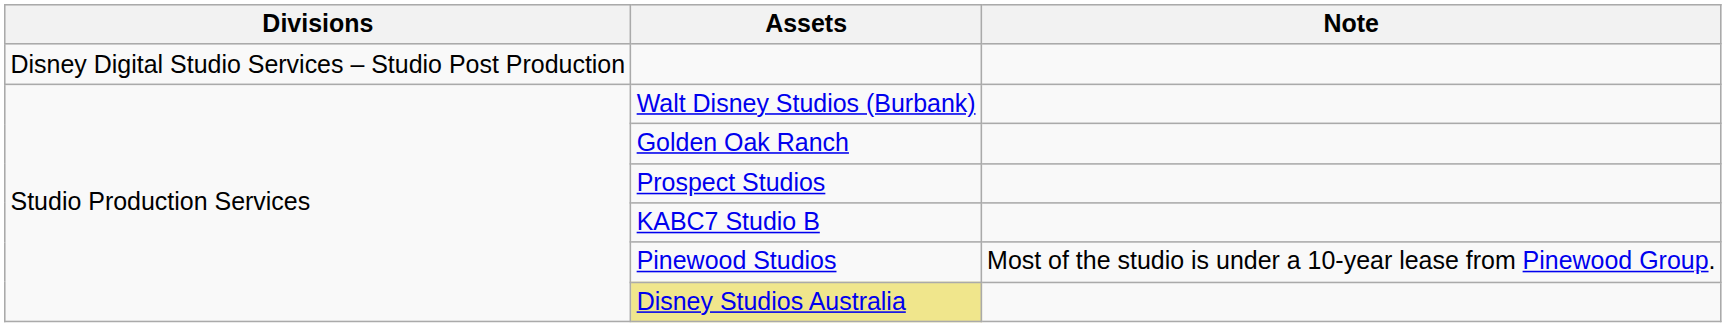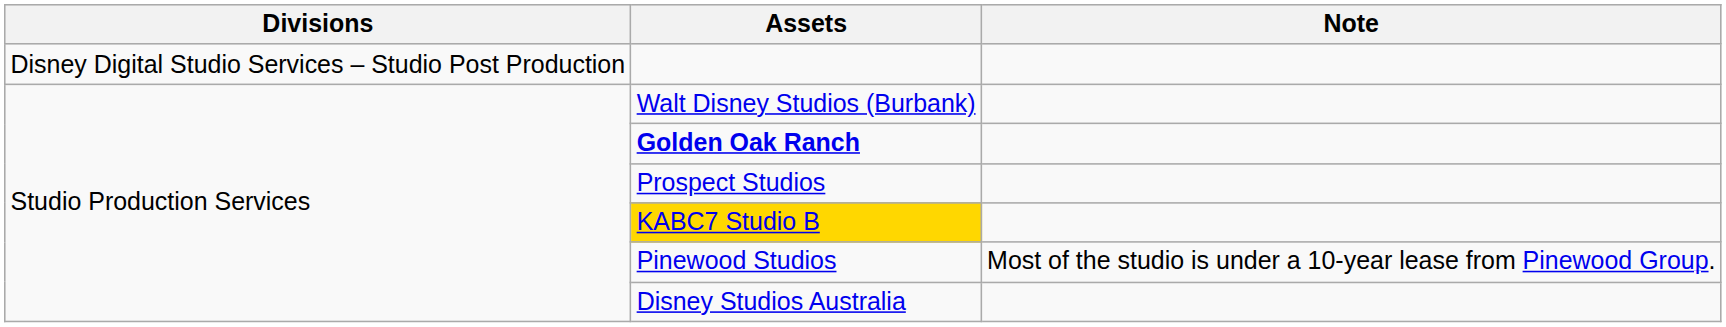Golden Oak Ranch | Assets: normal -> bold
KABC7 Studio B | Assets: no background -> gold background
Disney Studios Australia | Assets: khaki background -> no background
